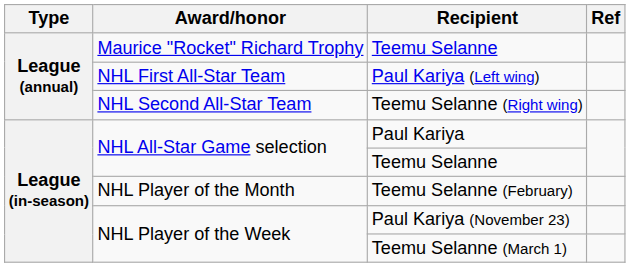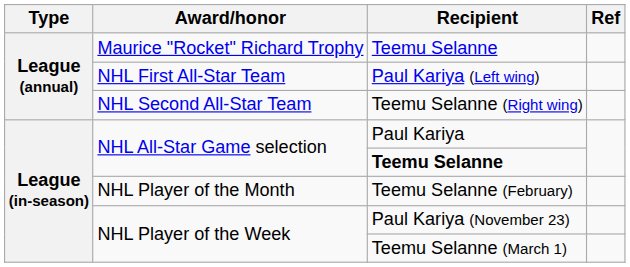NHL All-Star Game selection / Teemu Selanne | Recipient: normal -> bold
